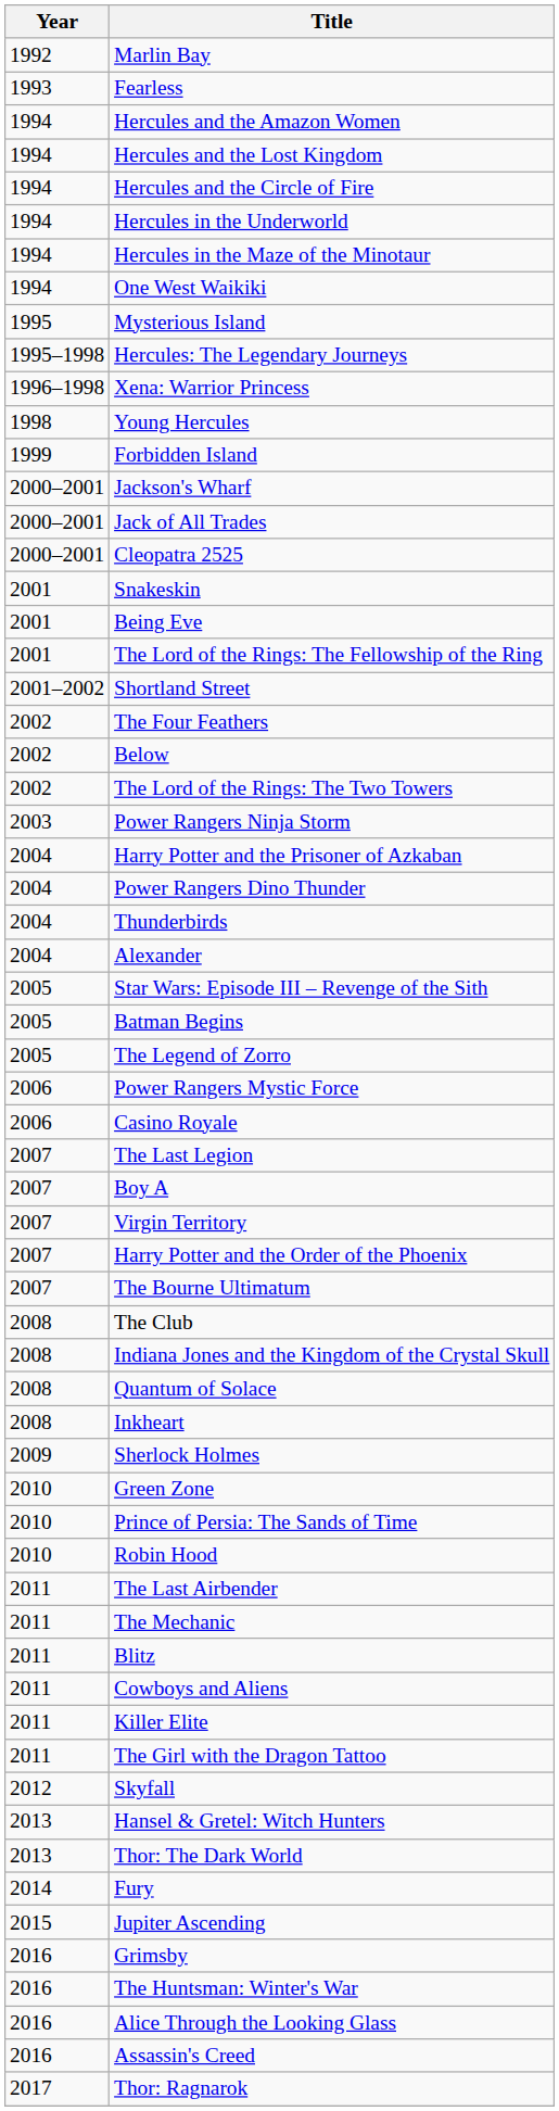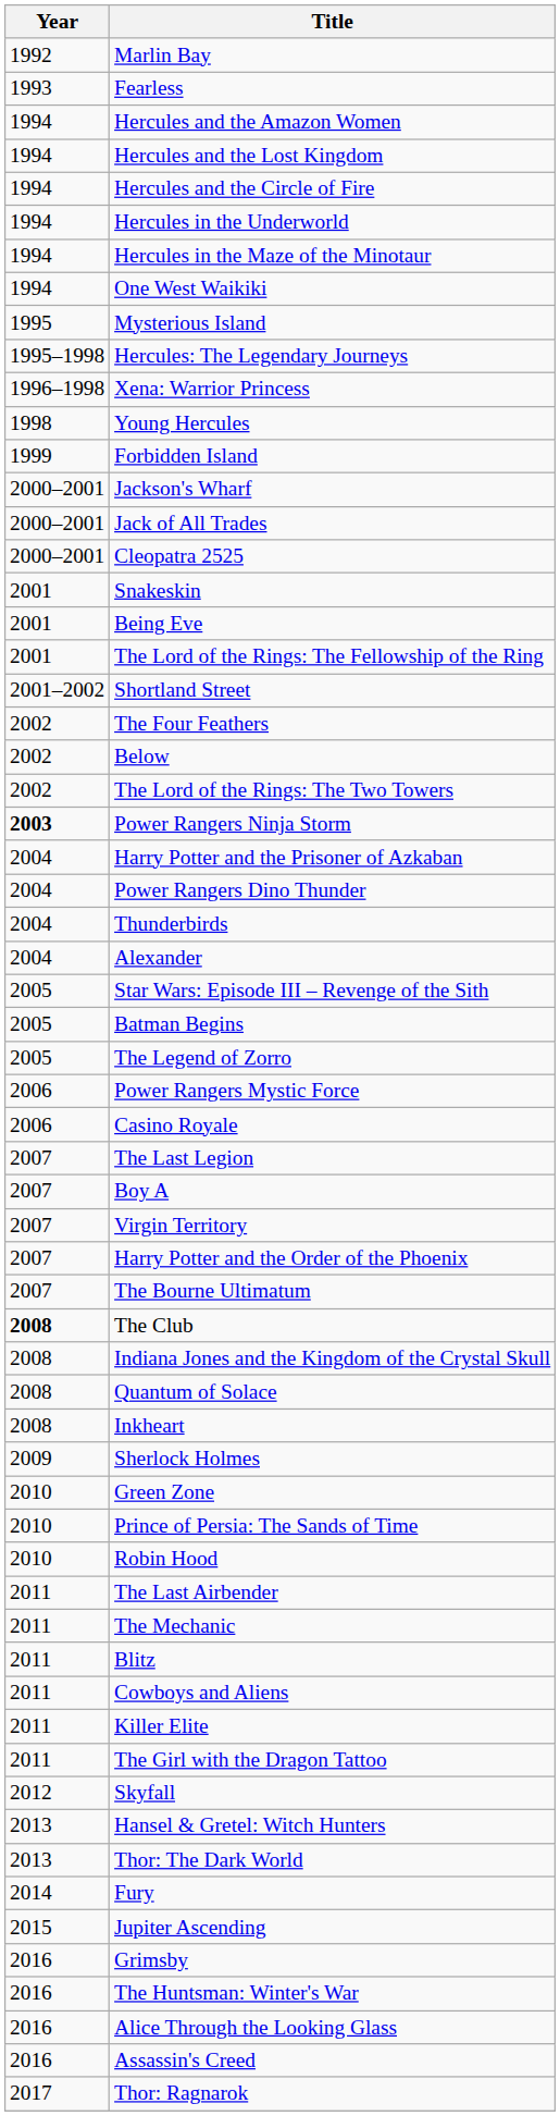Power Rangers Ninja Storm | Year: normal -> bold
The Club | Year: normal -> bold
